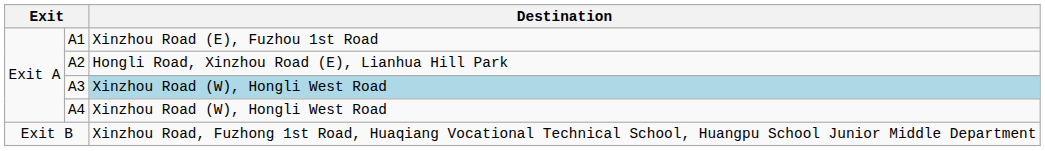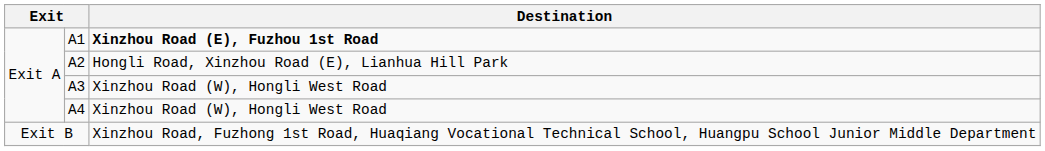A1 | Destination: normal -> bold
A3 | Destination: lightblue background -> no background
